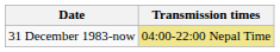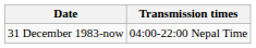31 December 1983-now | Transmission times: khaki background -> no background
